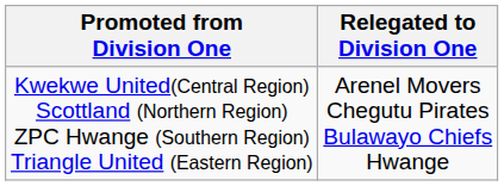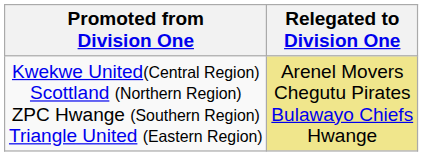row 2 | Relegated to Division One: no background -> khaki background
